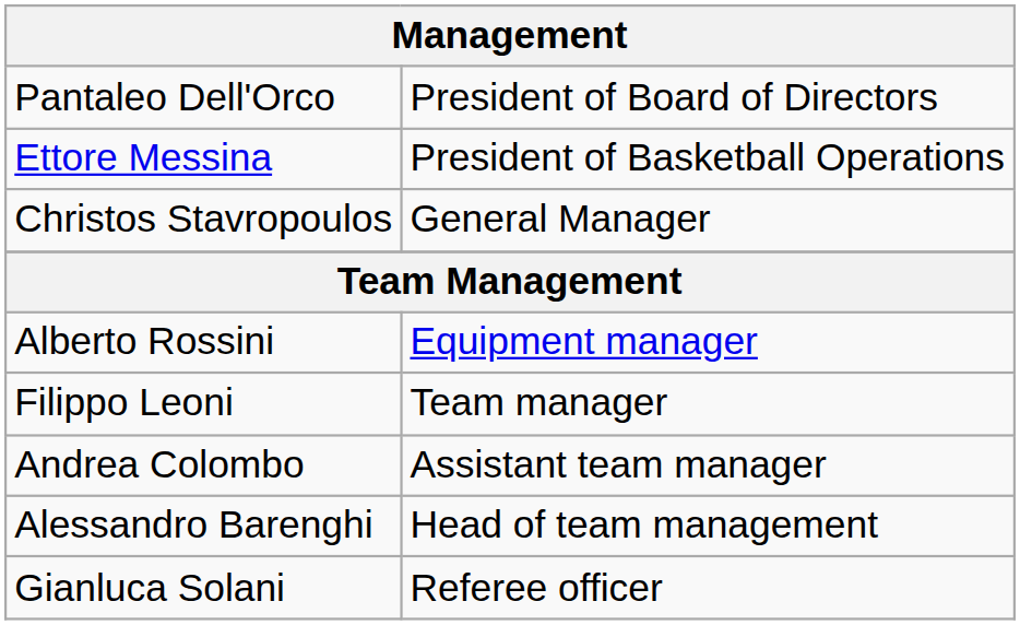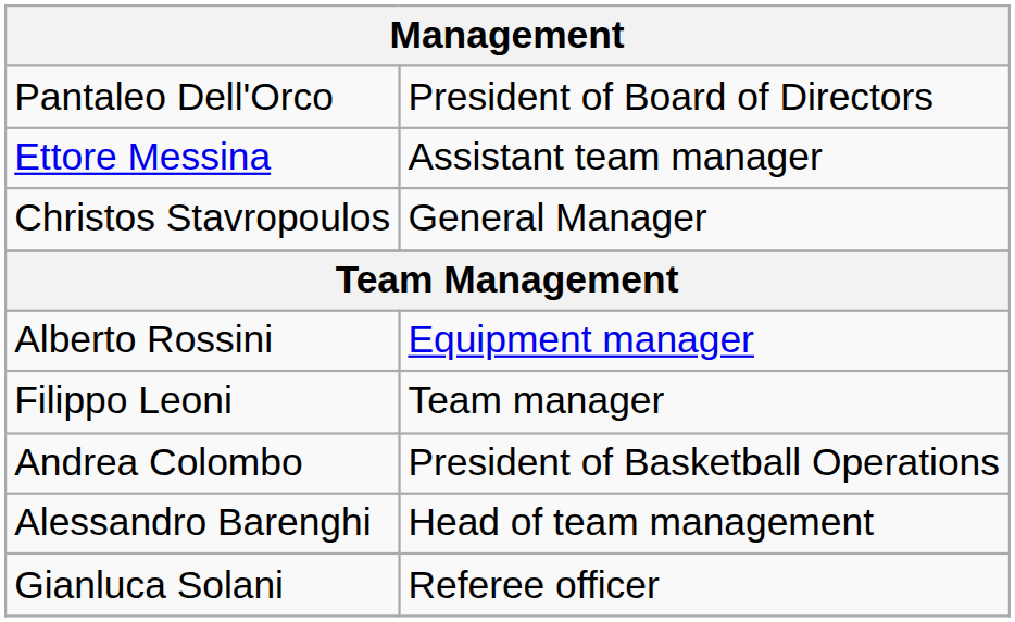Ettore Messina | column 2: President of Basketball Operations -> Assistant team manager
Andrea Colombo | column 2: Assistant team manager -> President of Basketball Operations
